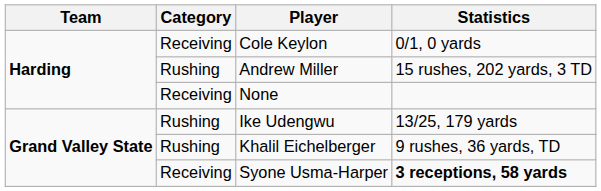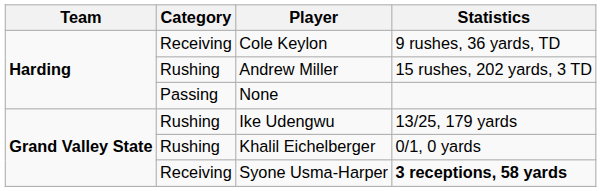Cole Keylon | Statistics: 0/1, 0 yards -> 9 rushes, 36 yards, TD
None | Category: Receiving -> Passing
Khalil Eichelberger | Statistics: 9 rushes, 36 yards, TD -> 0/1, 0 yards
